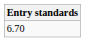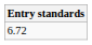row 2 | column 1: 6.70 -> 6.72
